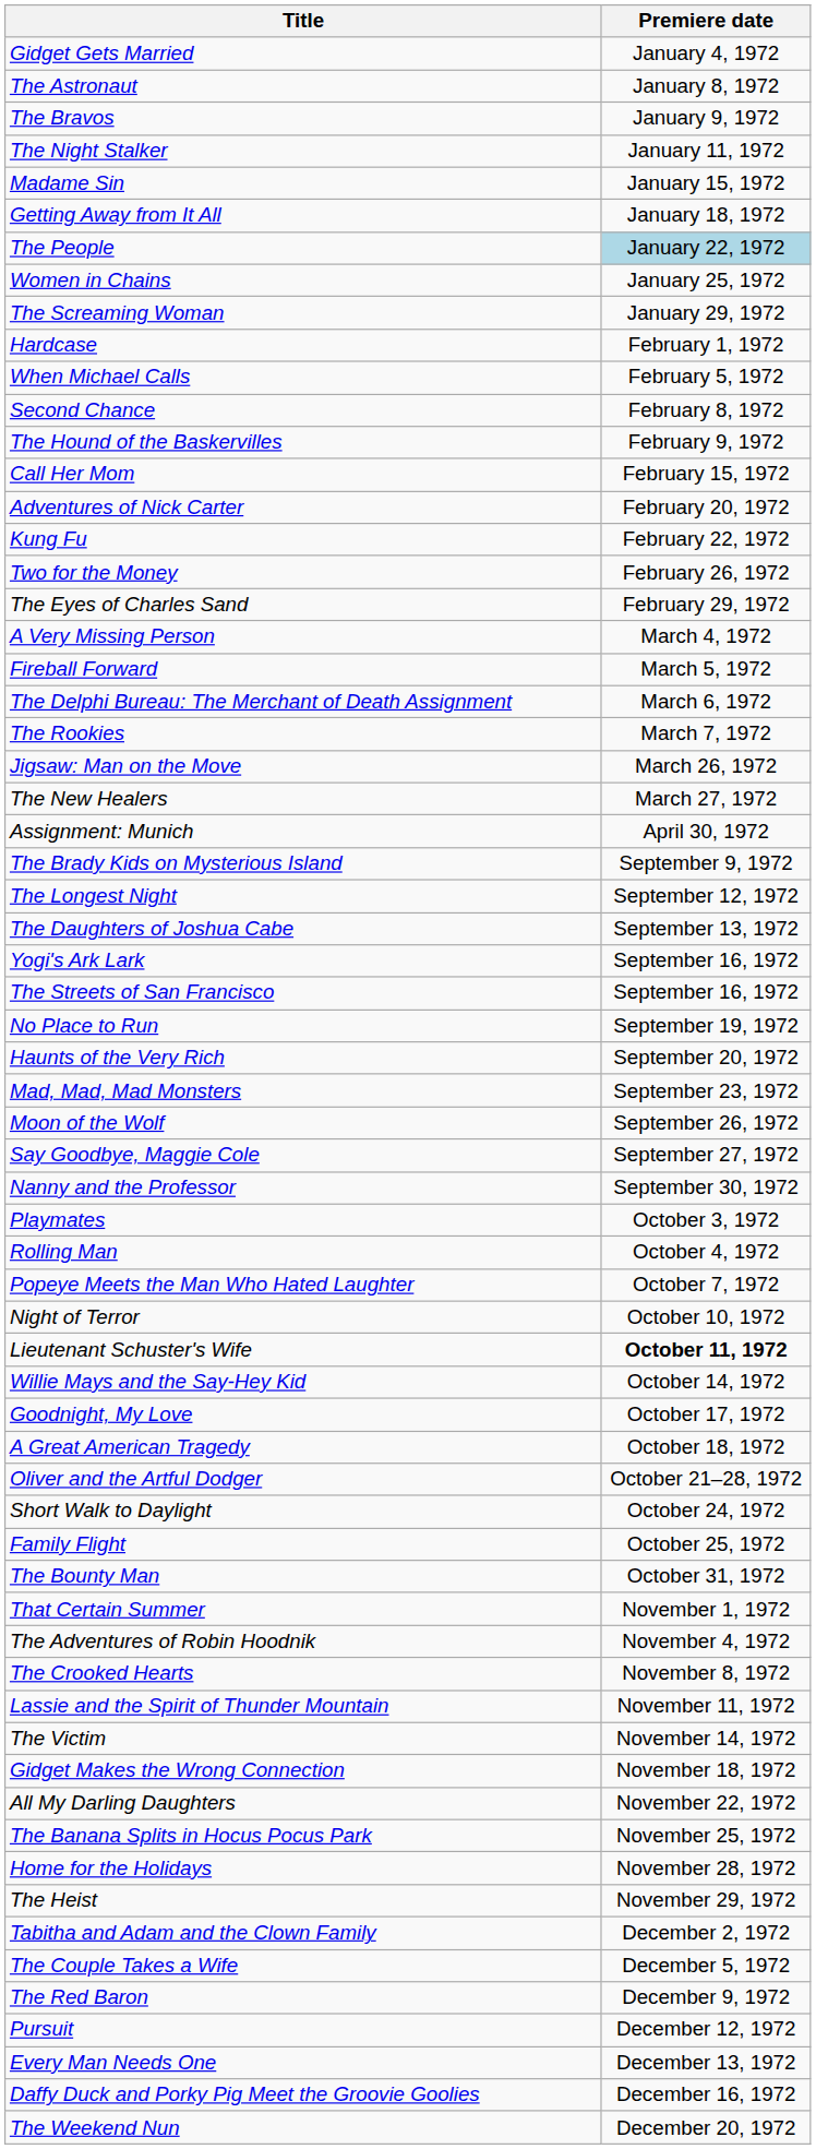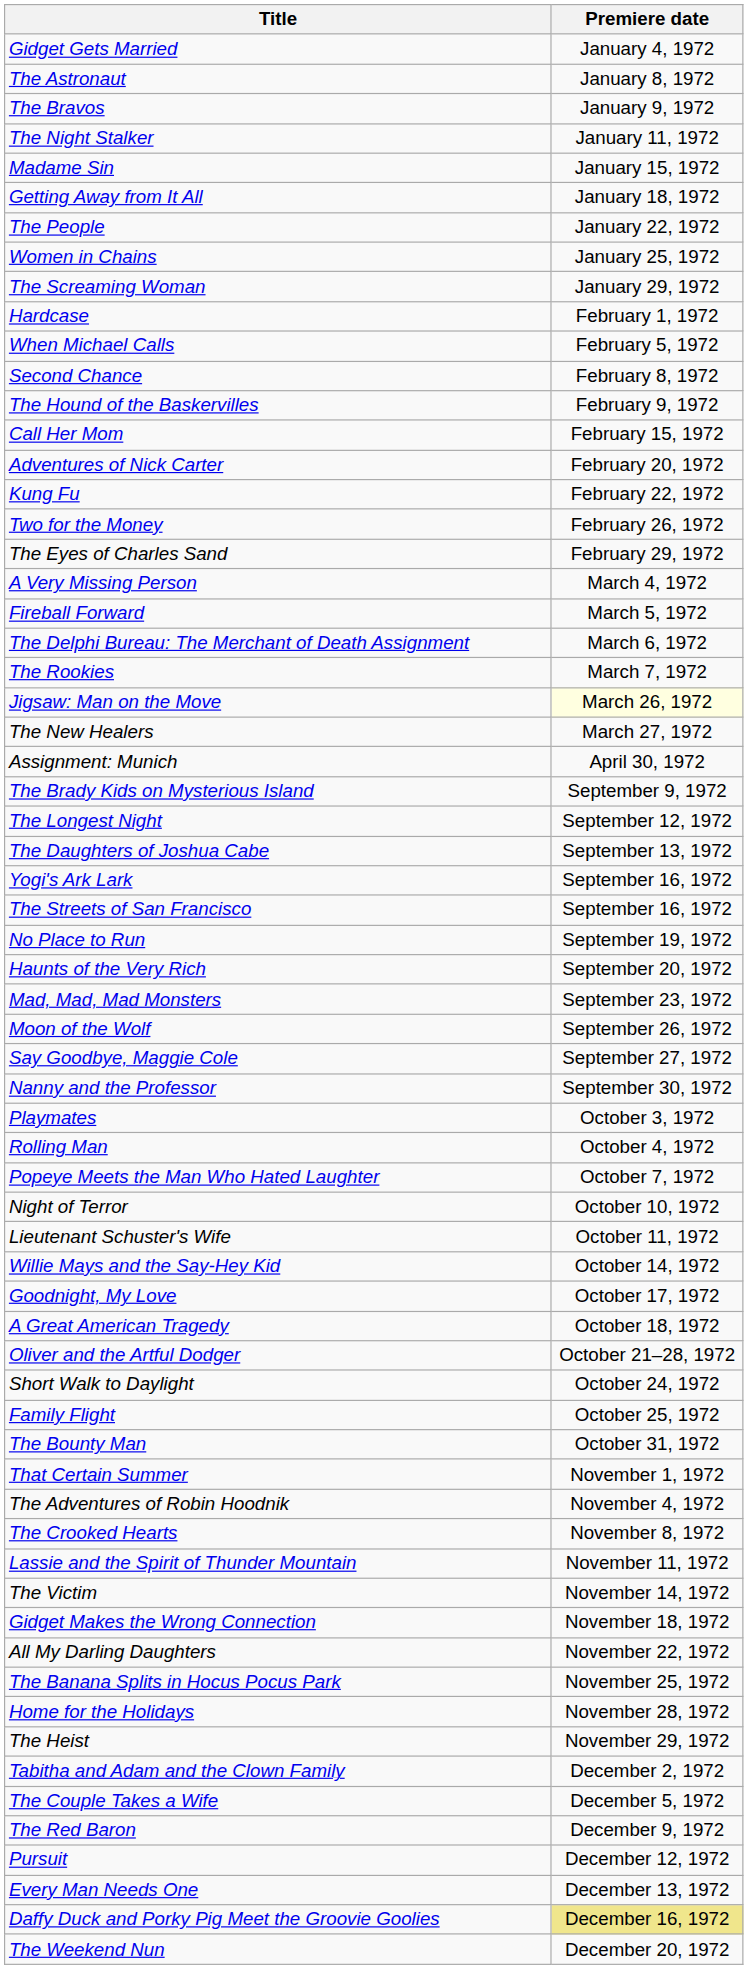The People | Premiere date: lightblue background -> no background
Jigsaw: Man on the Move | Premiere date: no background -> lightyellow background
Lieutenant Schuster's Wife | Premiere date: bold -> normal
Daffy Duck and Porky Pig Meet the Groovie Goolies | Premiere date: no background -> khaki background
